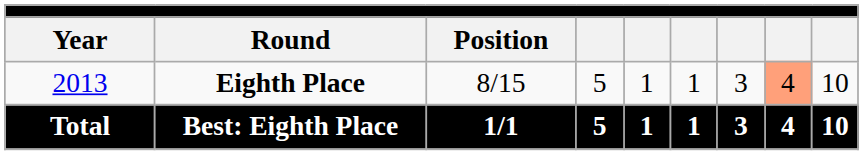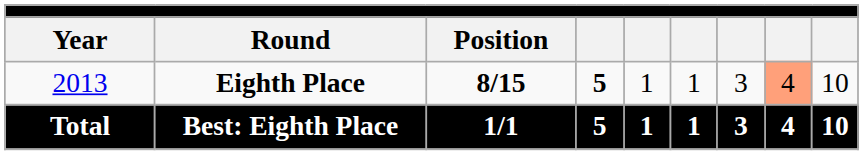2013 | Position: normal -> bold
2013 | column 4: normal -> bold
